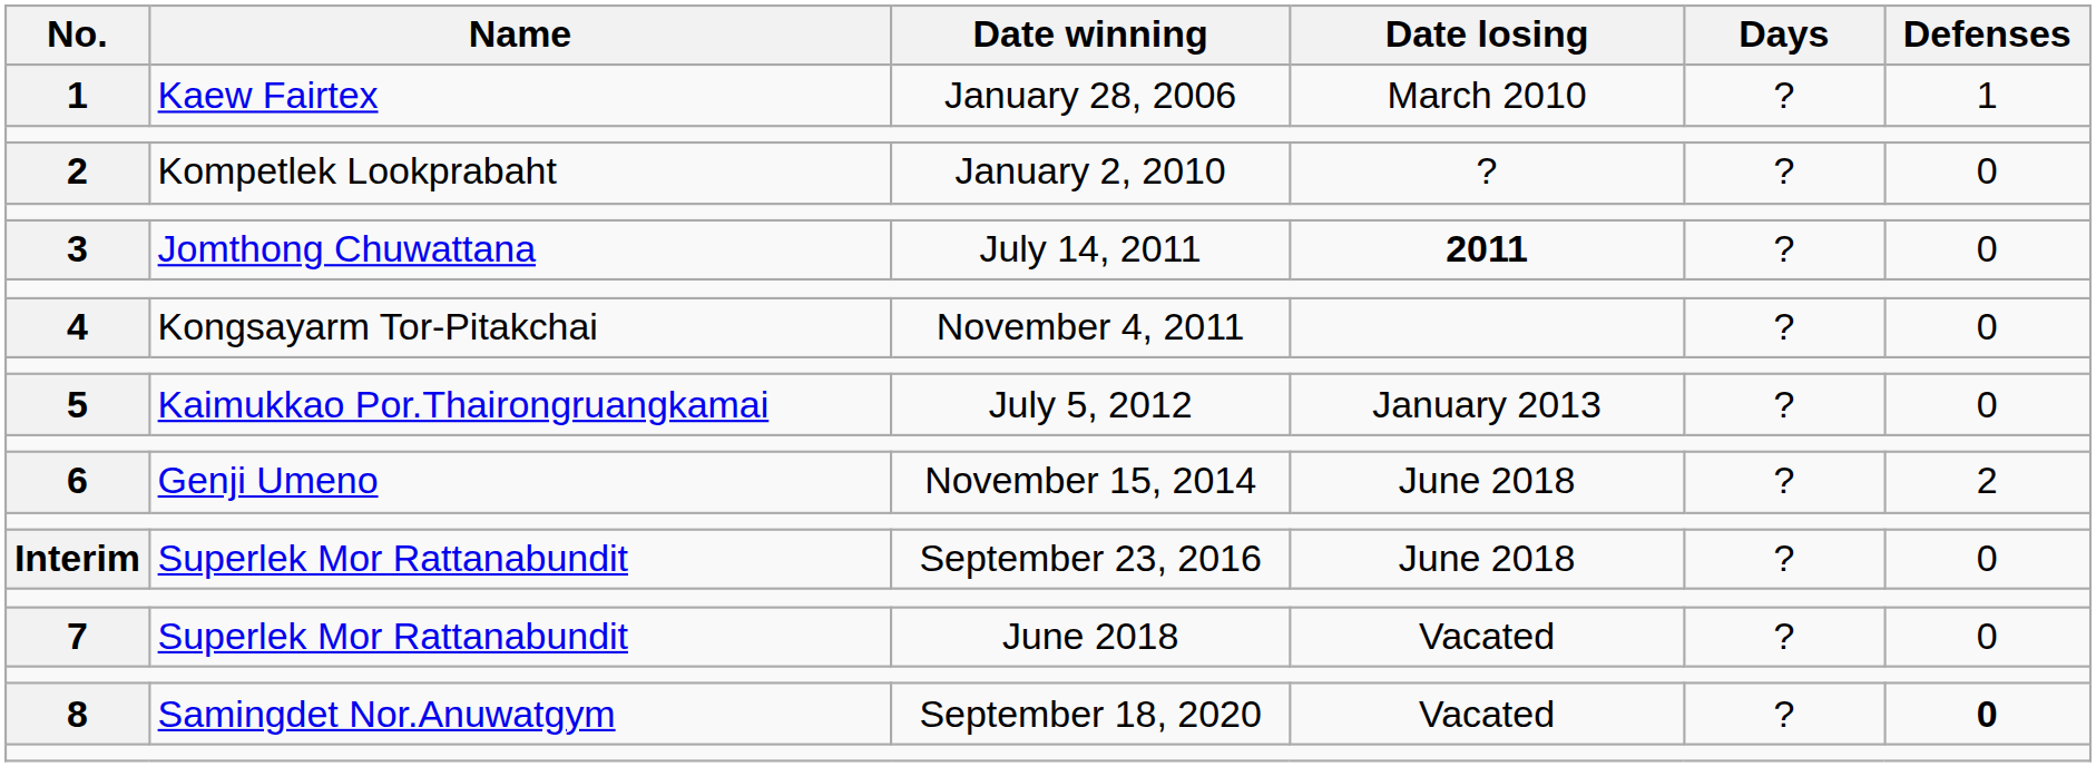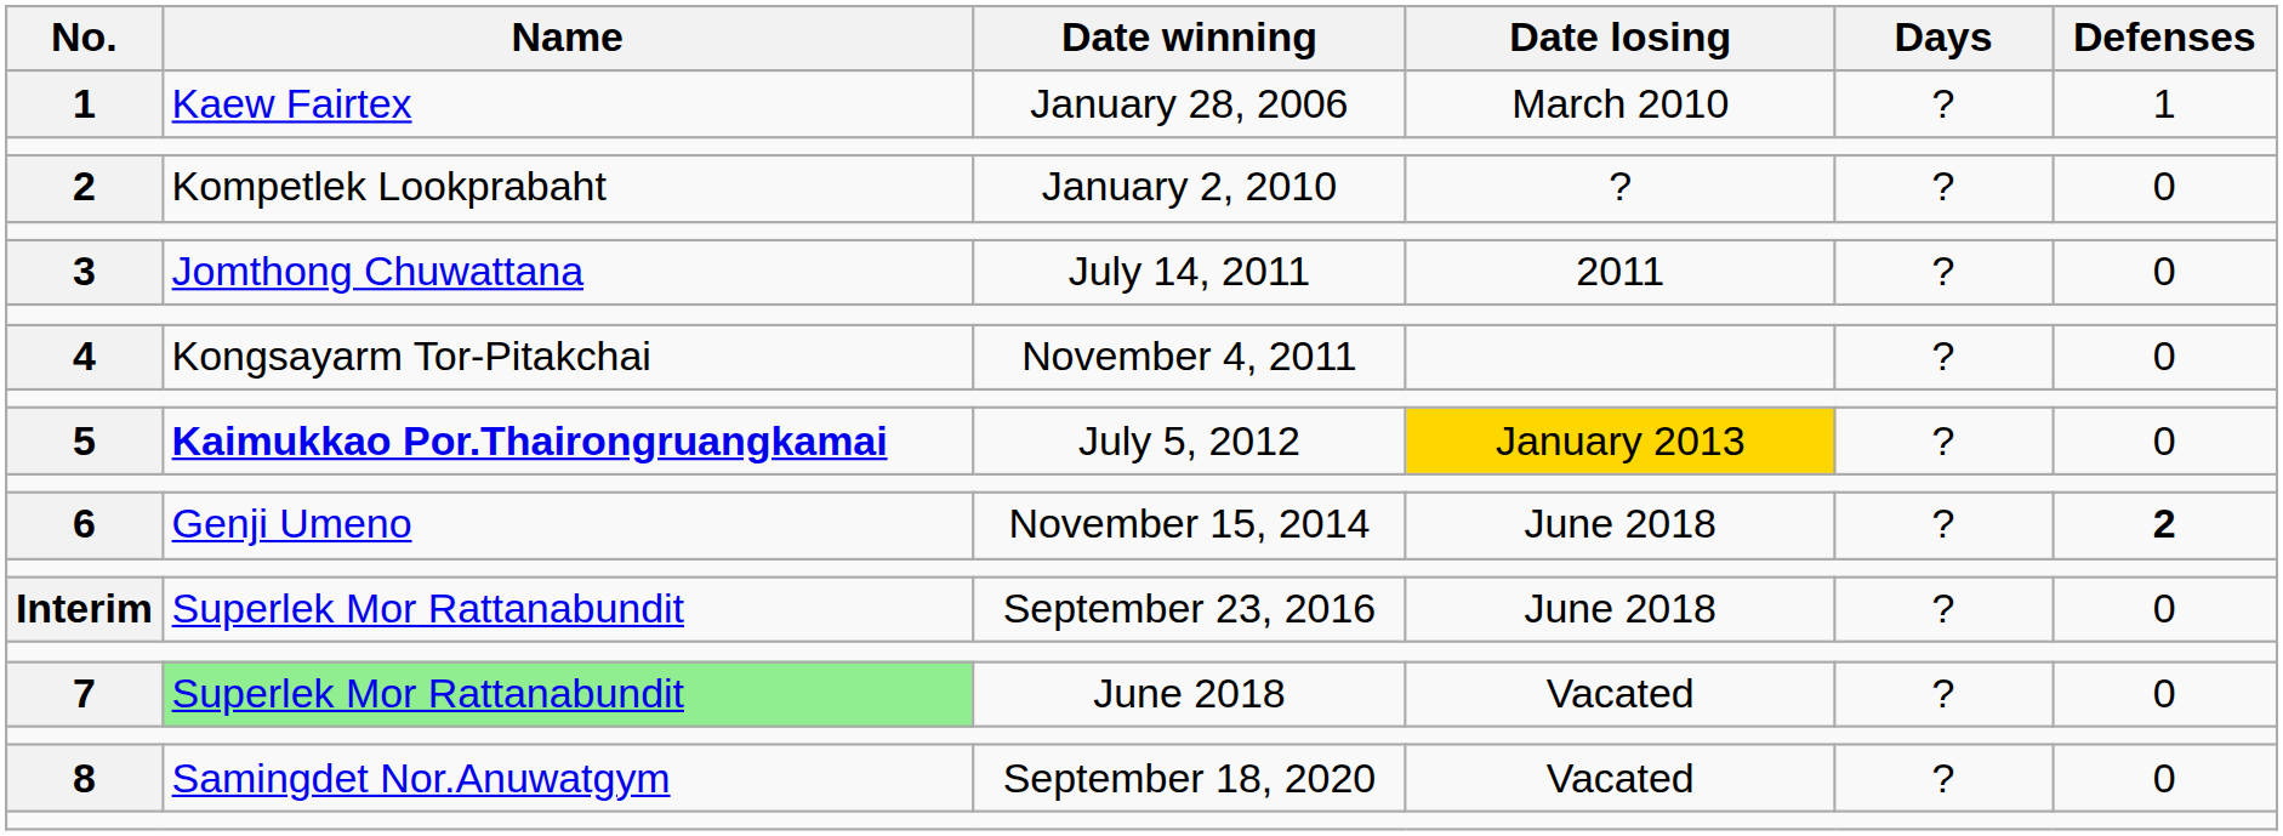3 | Date losing: bold -> normal
5 | Name: normal -> bold
5 | Date losing: no background -> gold background
6 | Defenses: normal -> bold
7 | Name: no background -> lightgreen background
8 | Defenses: bold -> normal
